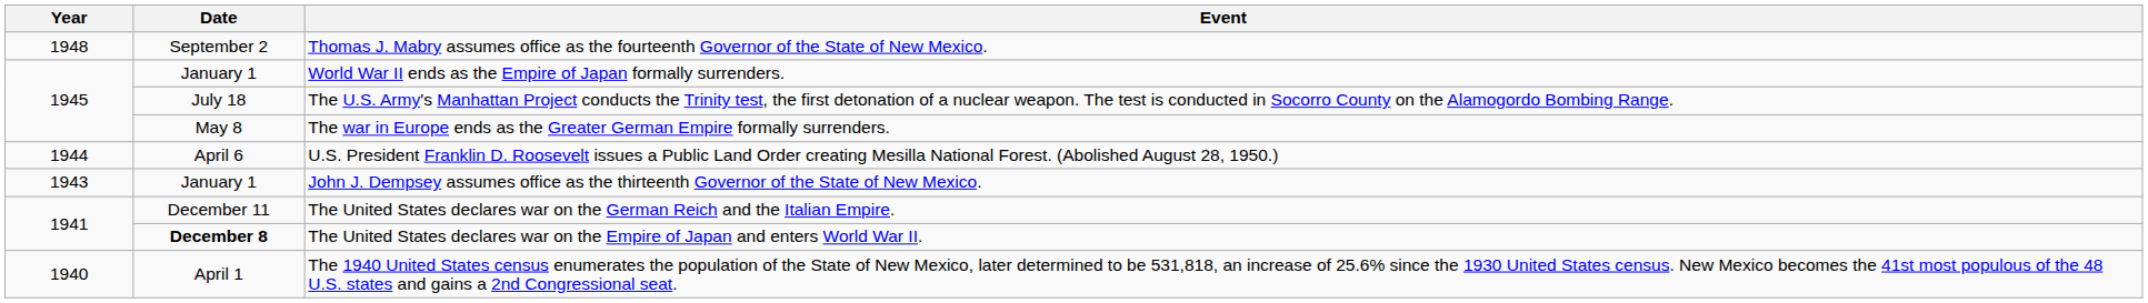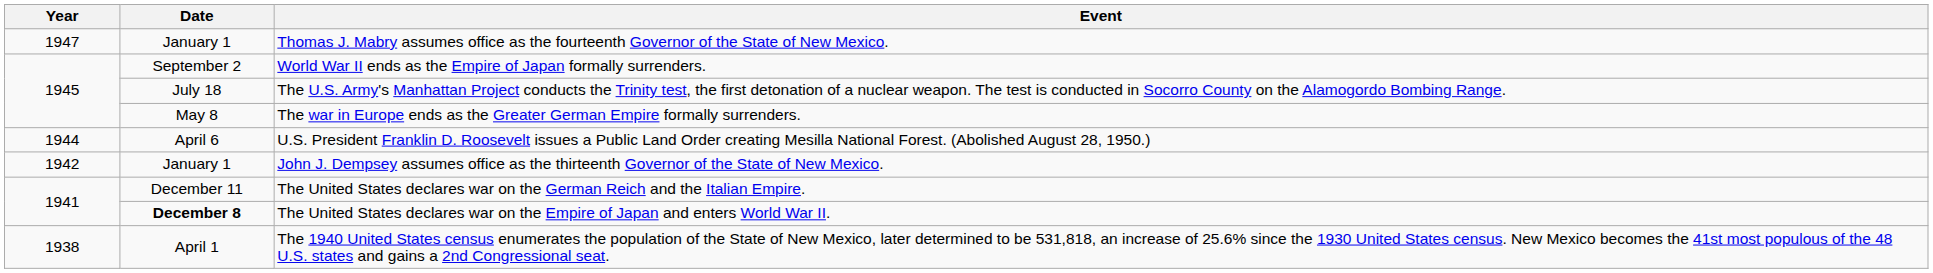row 2 | Year: 1948 -> 1947
row 2 | Date: September 2 -> January 1
row 3 | Date: January 1 -> September 2
row 7 | Year: 1943 -> 1942
row 10 | Year: 1940 -> 1938
